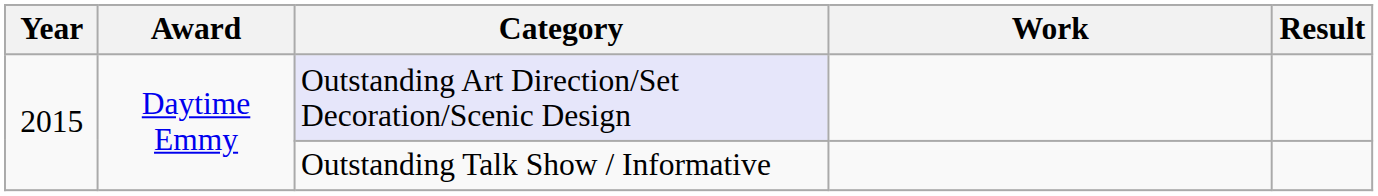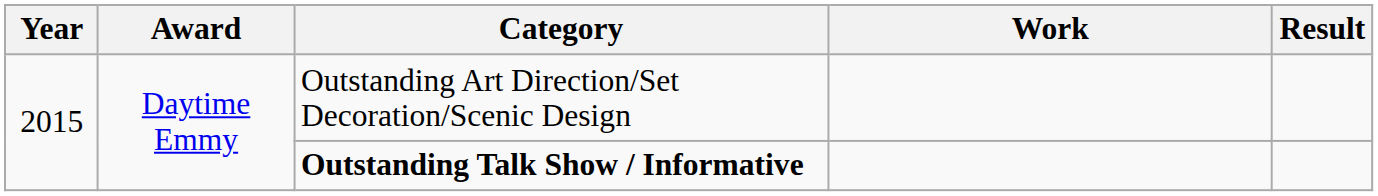Outstanding Art Direction/Set Decoration/Scenic Design | Category: lavender background -> no background
Outstanding Talk Show / Informative | Category: normal -> bold
